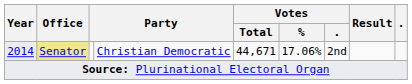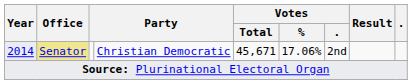2014 | Votes / Total: 44,671 -> 45,671
